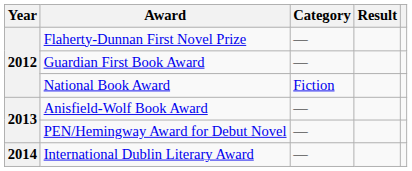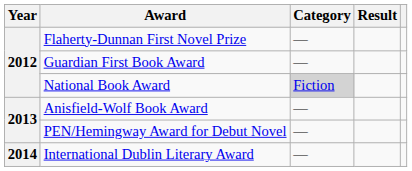National Book Award | Category: no background -> lightgrey background
